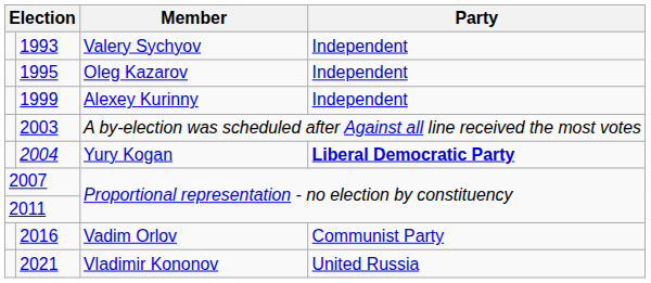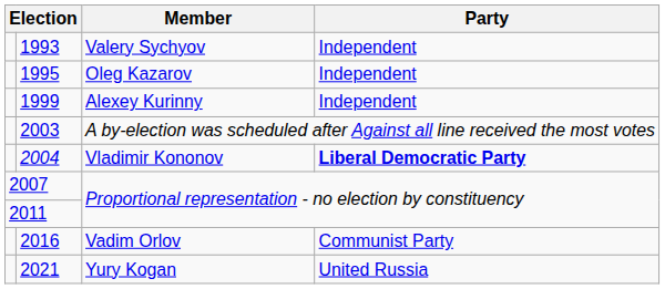2004 | Member: Yury Kogan -> Vladimir Kononov
2021 | Member: Vladimir Kononov -> Yury Kogan
